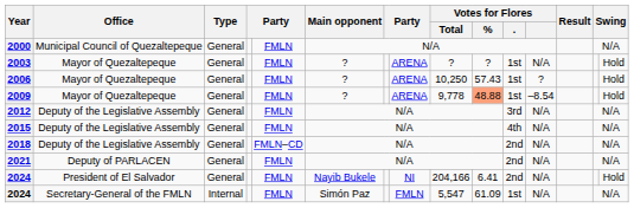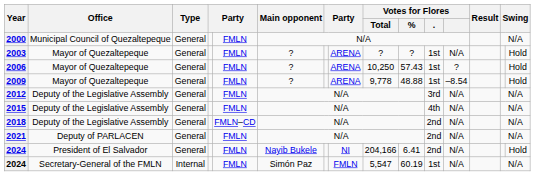2009 | Votes for Flores / %: lightsalmon background -> no background
2024 / Secretary-General of the FMLN | Votes for Flores / %: 61.09 -> 60.19
